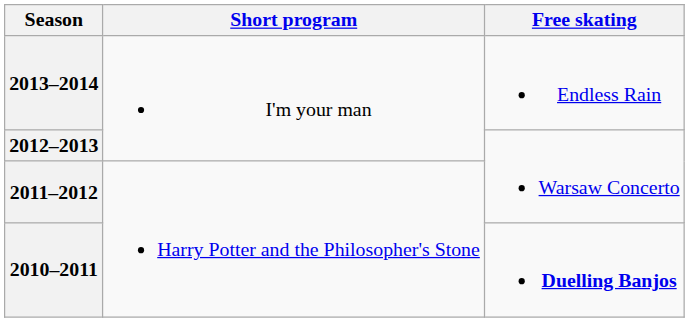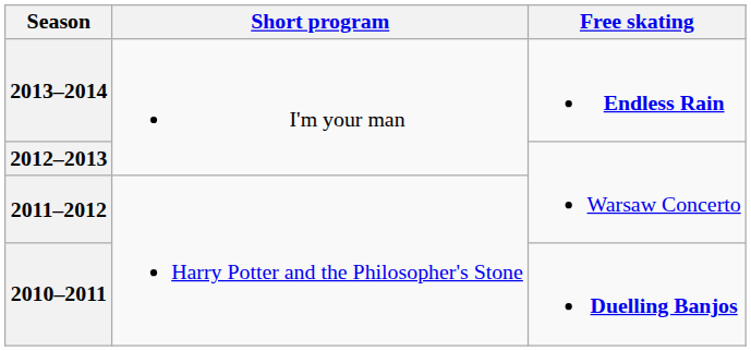2013–2014 | Free skating: normal -> bold
